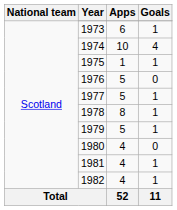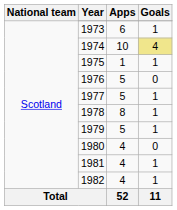1974 | Goals: no background -> khaki background
